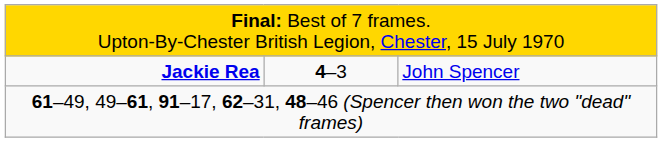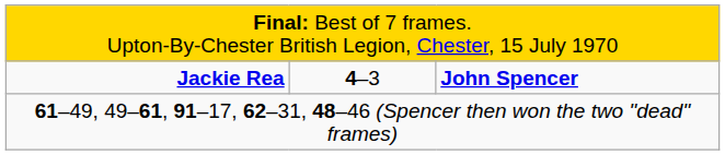Jackie Rea | column 3: normal -> bold
